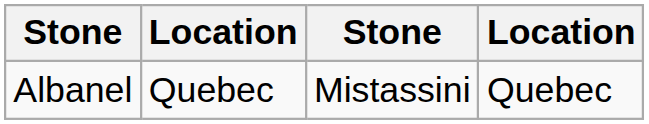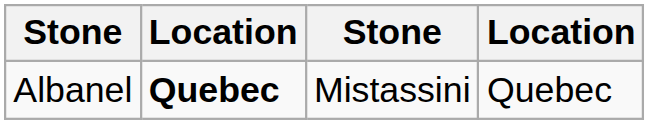Albanel | column 2: normal -> bold
